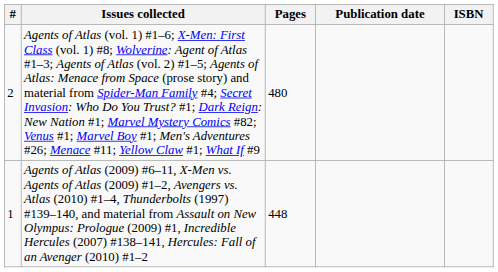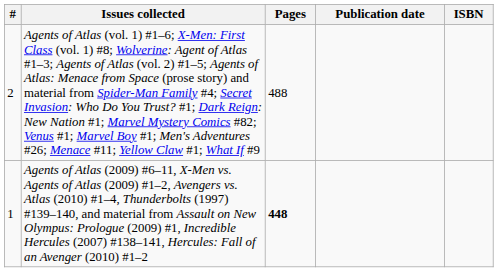row 2 | Pages: 480 -> 488
row 3 | Pages: normal -> bold
